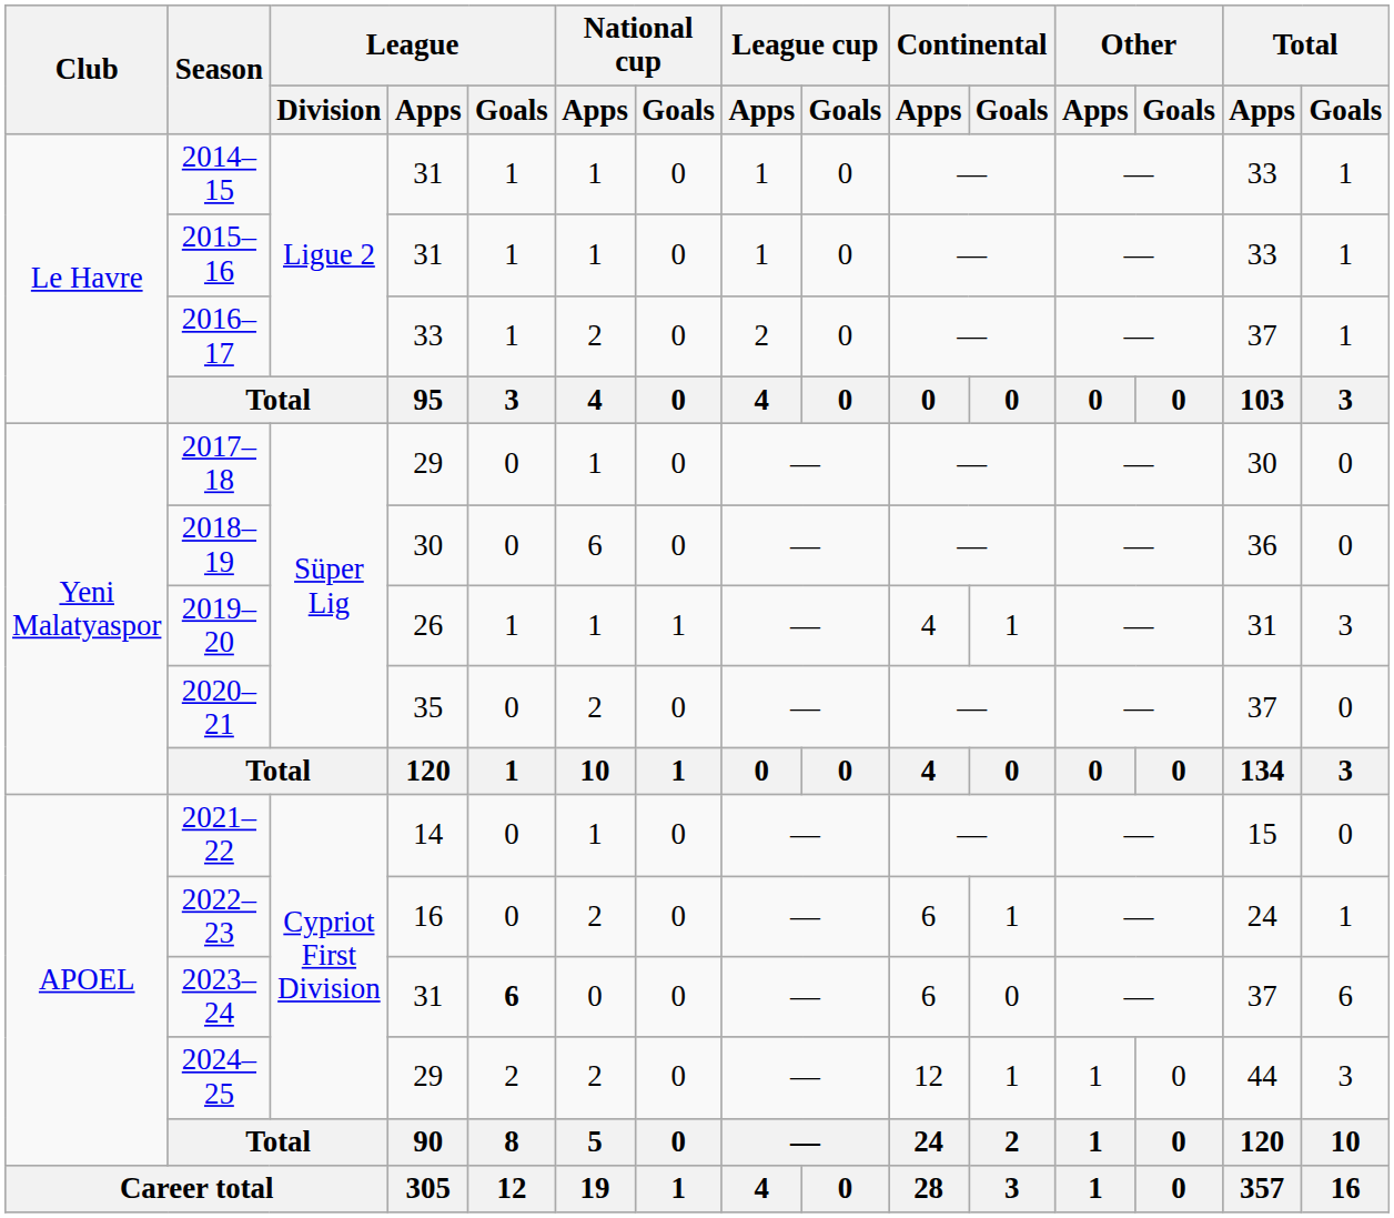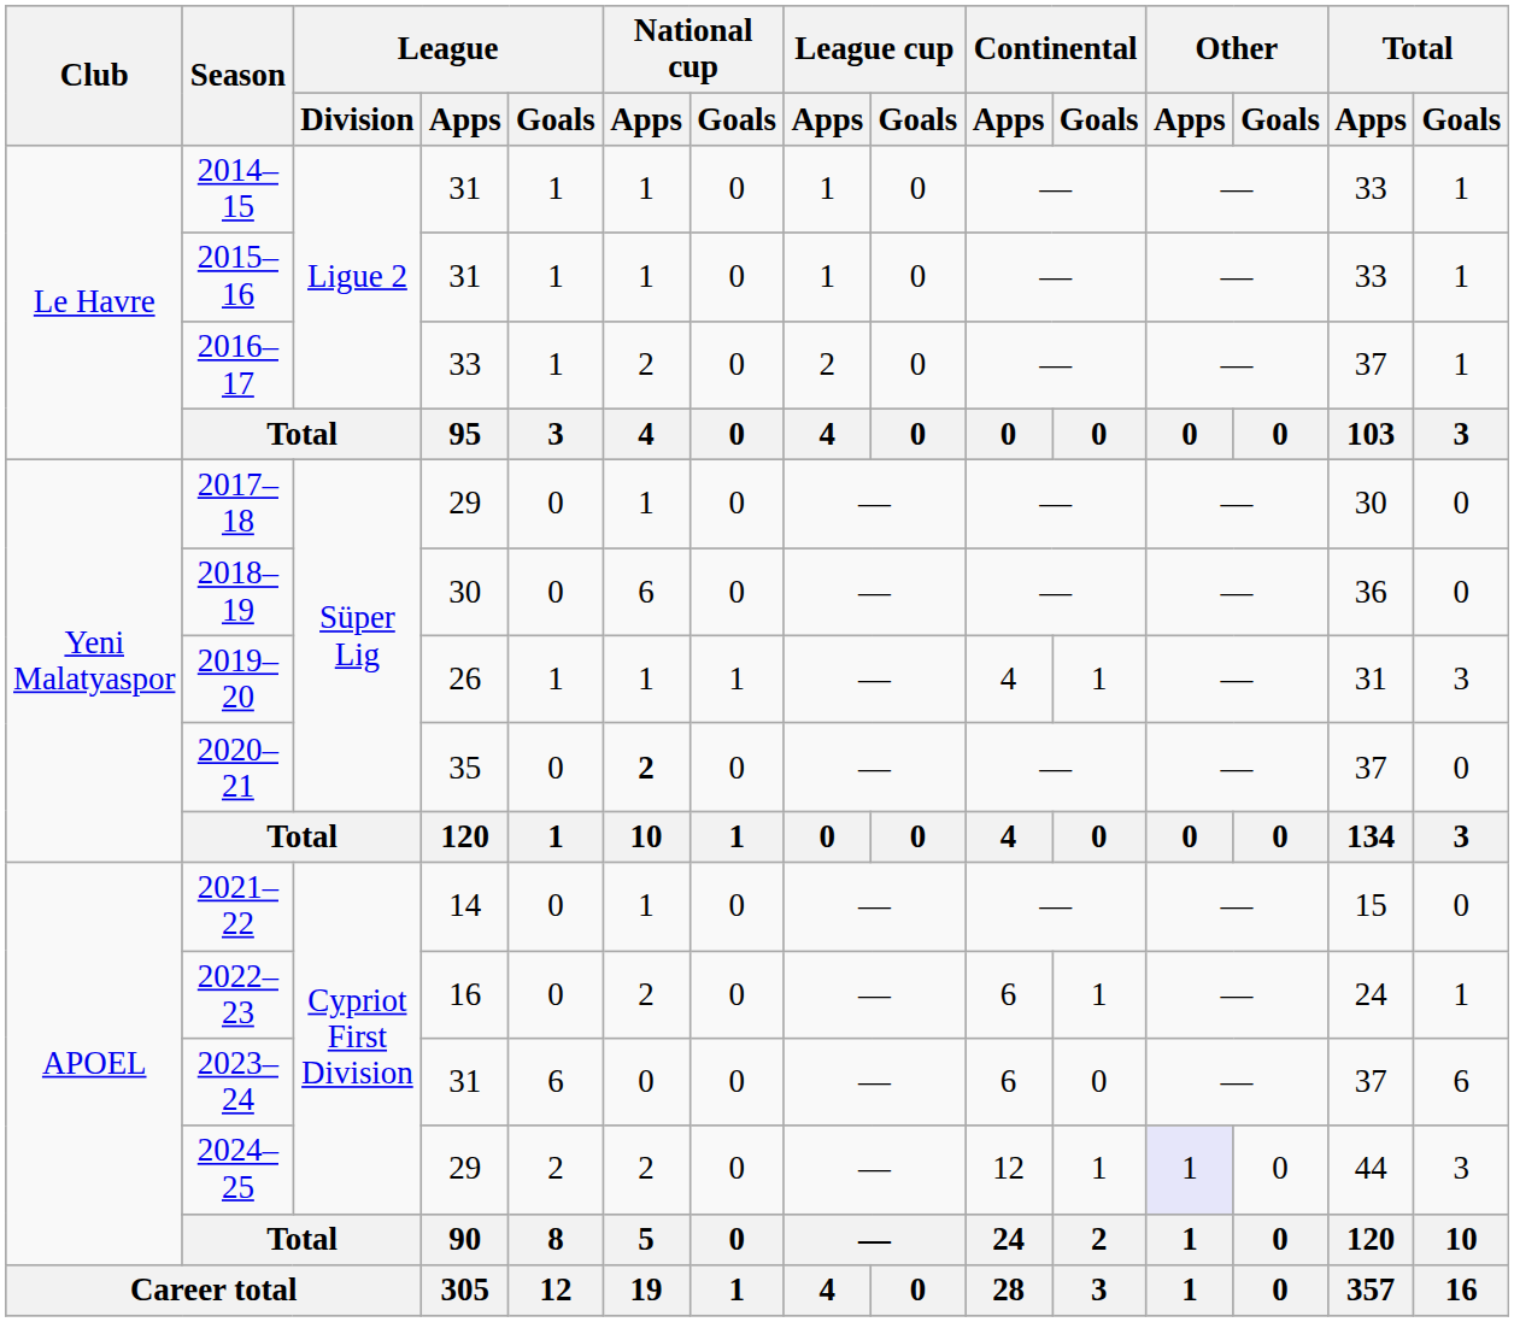2020–21 | National cup / Apps: normal -> bold
2023–24 | League / Goals: bold -> normal
2024–25 | Other / Apps: no background -> lavender background
